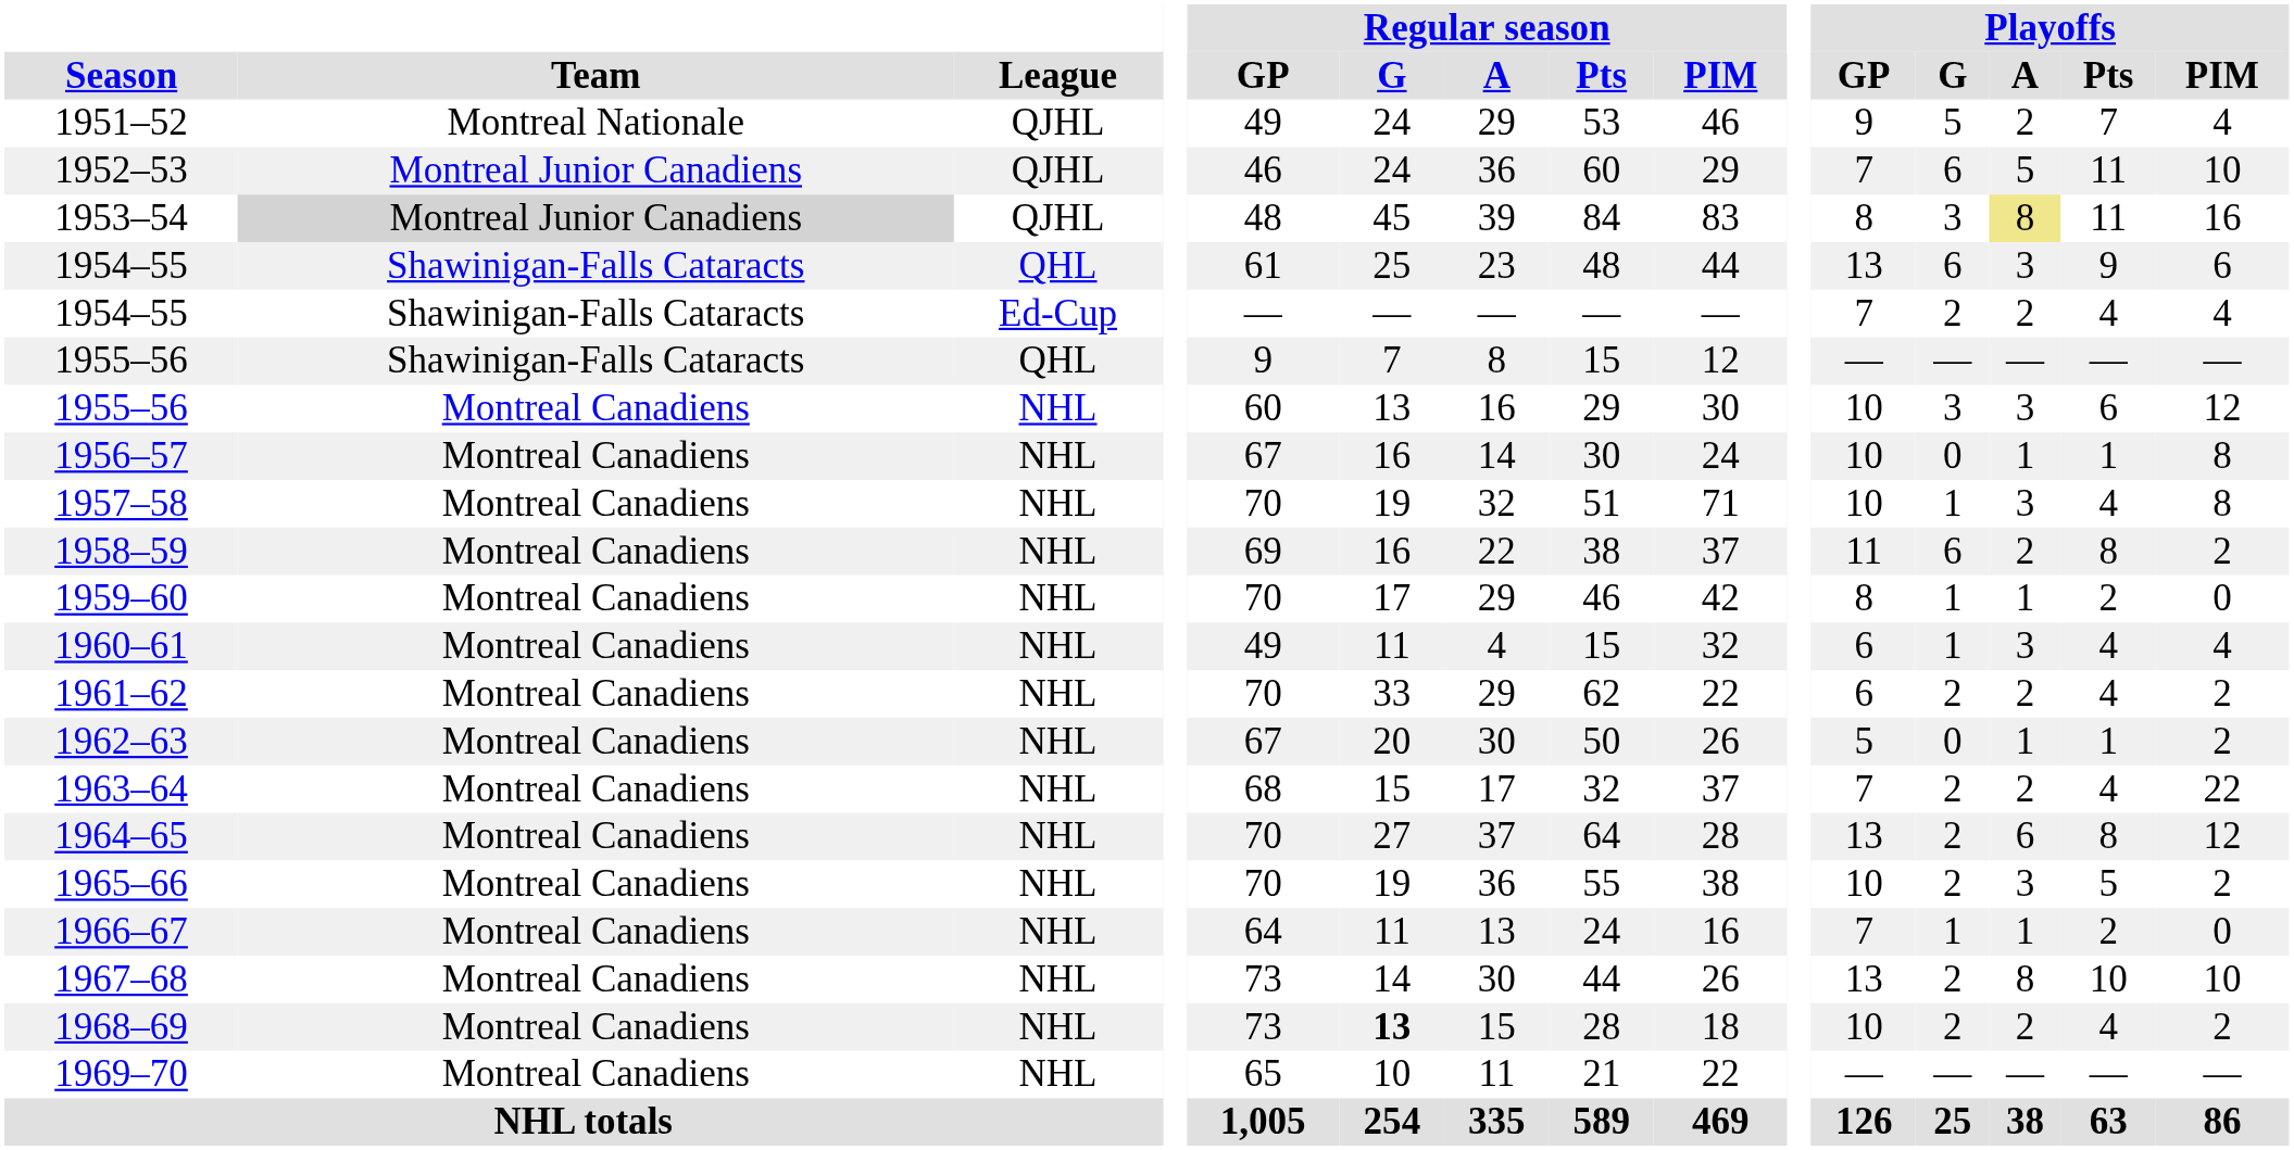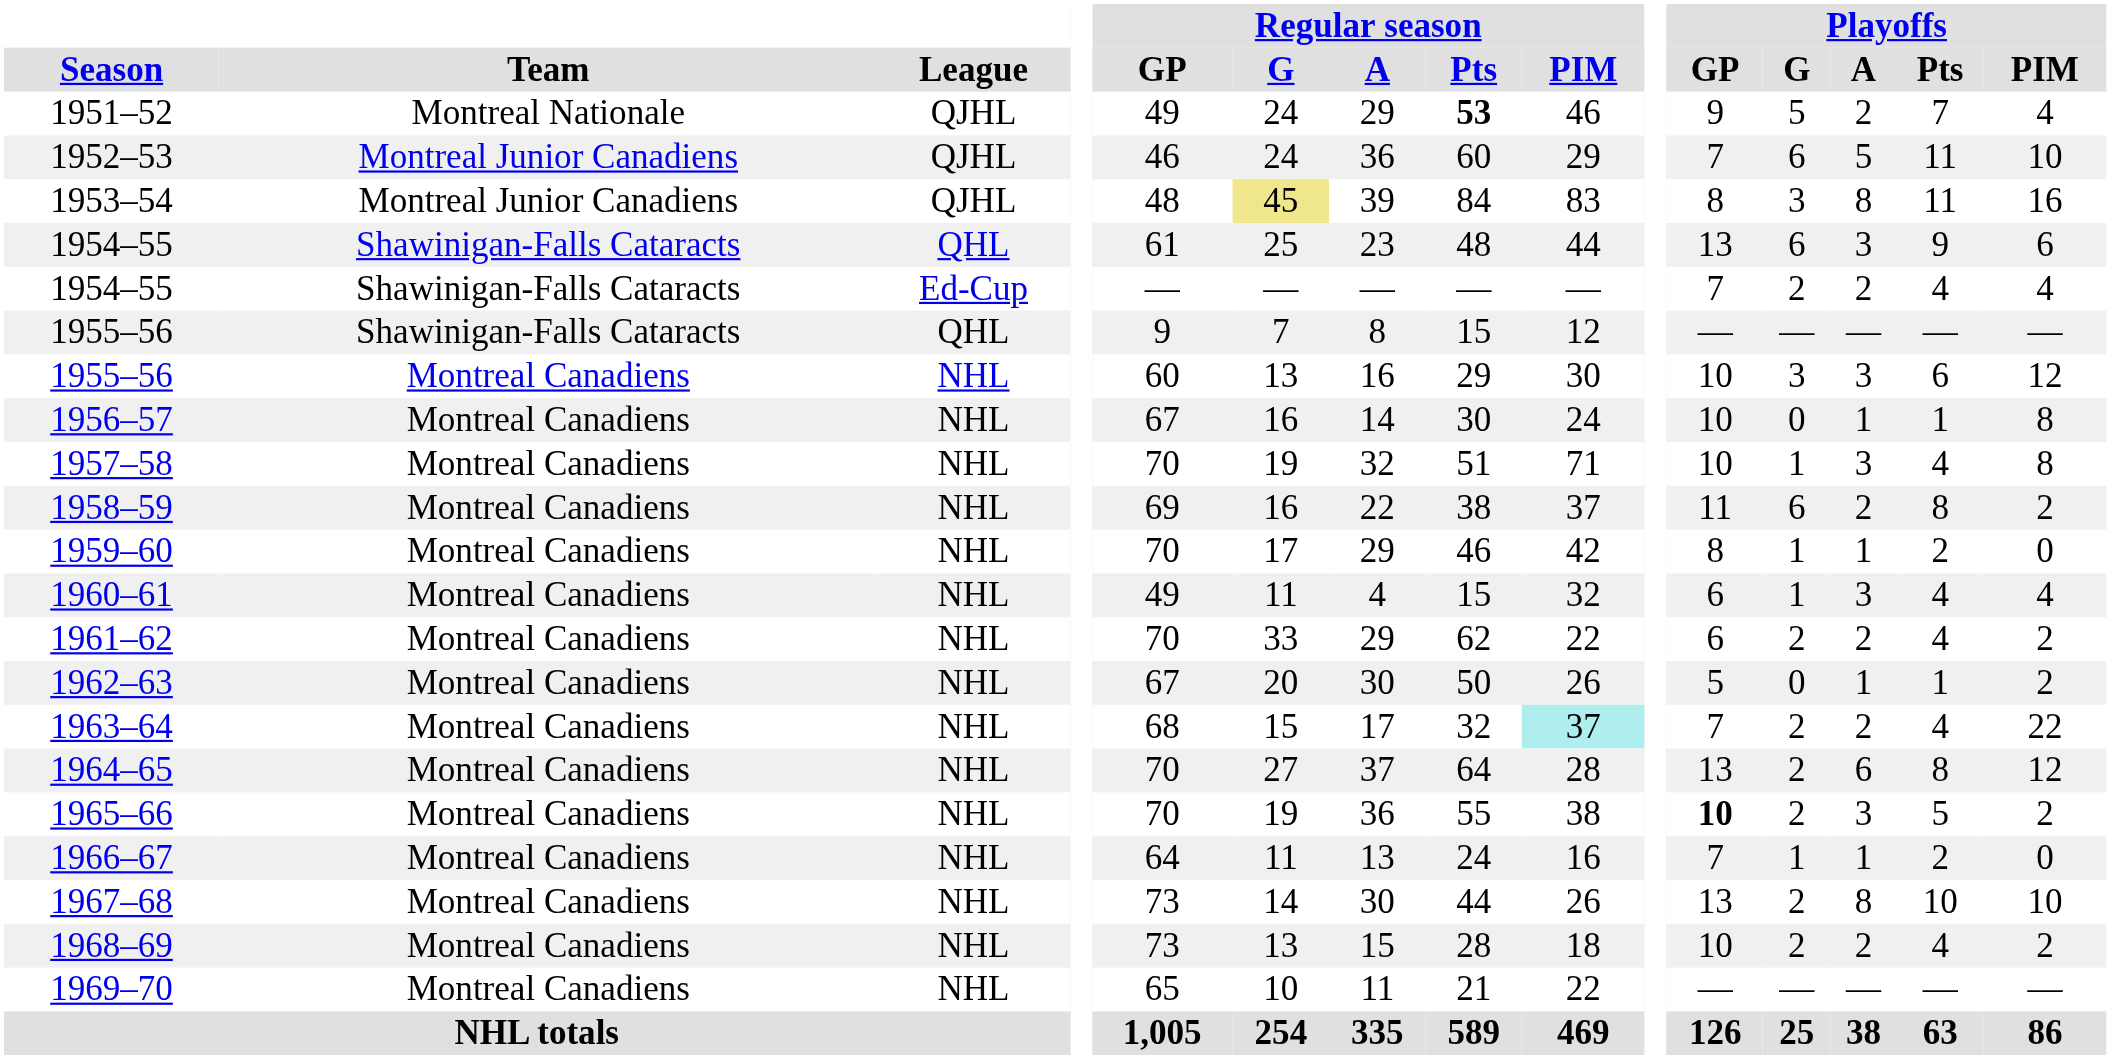1951–52 | Regular season / Pts: normal -> bold
1953–54 | Team: lightgrey background -> no background
1953–54 | Regular season / G: no background -> khaki background
1953–54 | Playoffs / A: khaki background -> no background
1963–64 | Regular season / PIM: no background -> paleturquoise background
1965–66 | Playoffs / GP: normal -> bold
1968–69 | Regular season / G: bold -> normal
